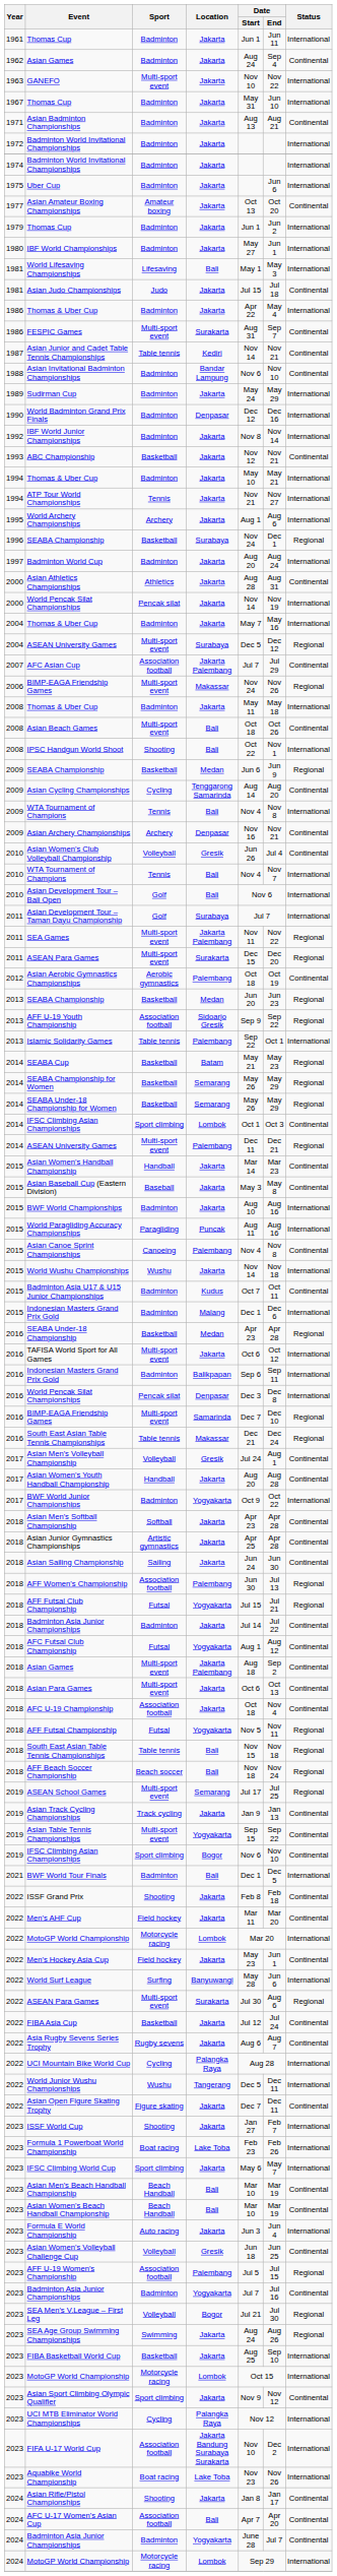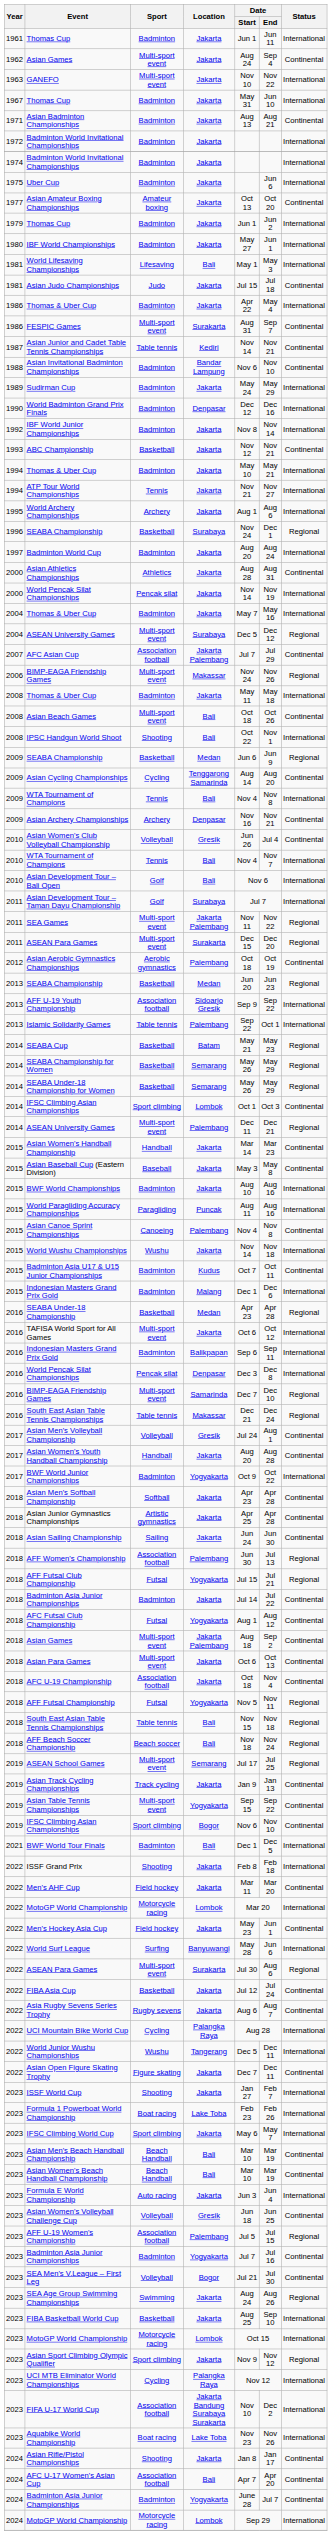1962 / Asian Games | Sport: Badminton -> Multi-sport event
AFF U-19 Youth Championship | Status: Regional -> International
ISSF Grand Prix | Status: Continental -> International
SEA Men's V.League – First Leg | Status: Regional -> Continental
Asian Sport Climbing Olympic Qualifier | Status: Continental -> Regional
